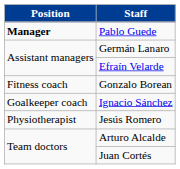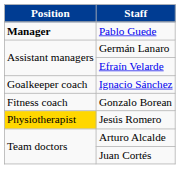rows swapped: Ignacio Sánchez <-> Gonzalo Borean
Jesús Romero | Position: no background -> gold background
